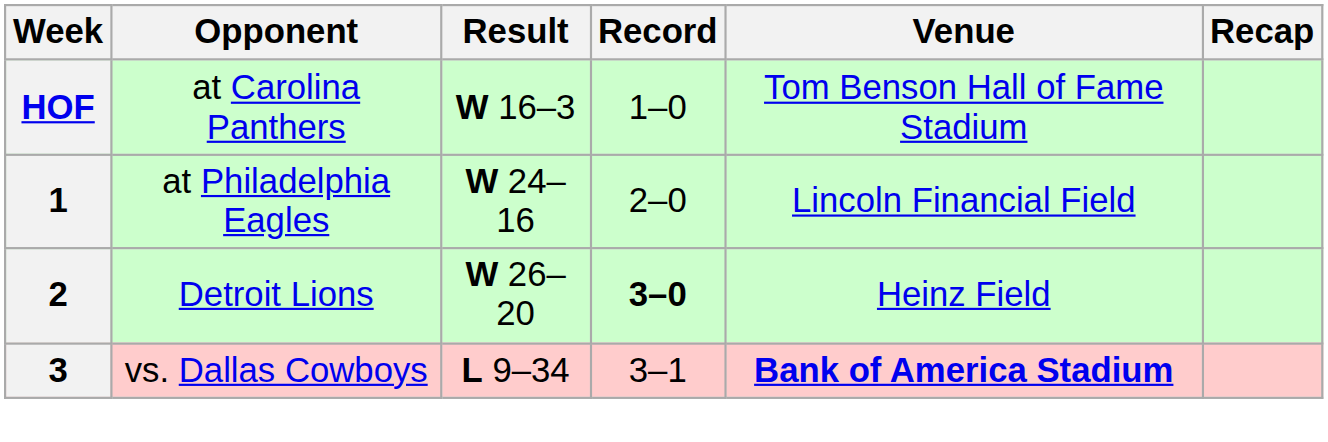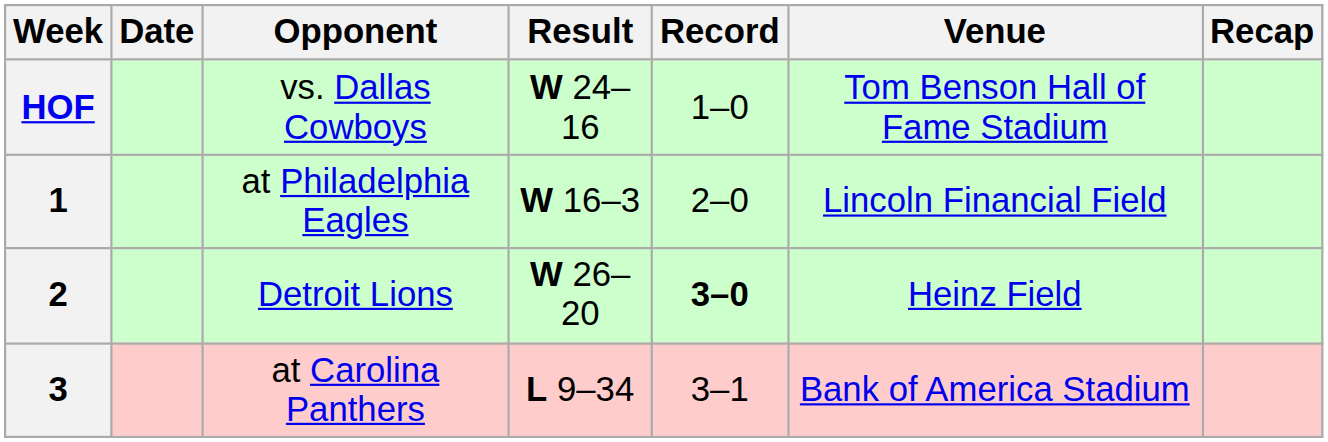+ column: Date
HOF | Opponent: at Carolina Panthers -> vs. Dallas Cowboys
HOF | Result: W 16–3 -> W 24–16
1 | Result: W 24–16 -> W 16–3
3 | Opponent: vs. Dallas Cowboys -> at Carolina Panthers
3 | Venue: bold -> normal
